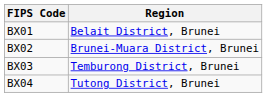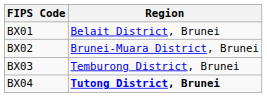BX04 | Region: normal -> bold
